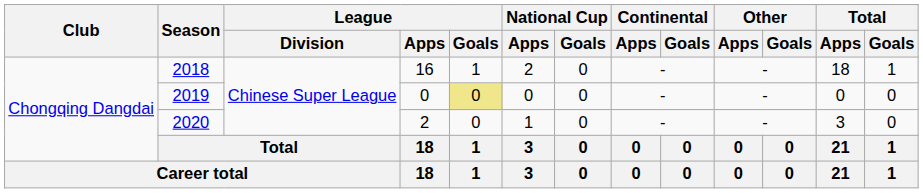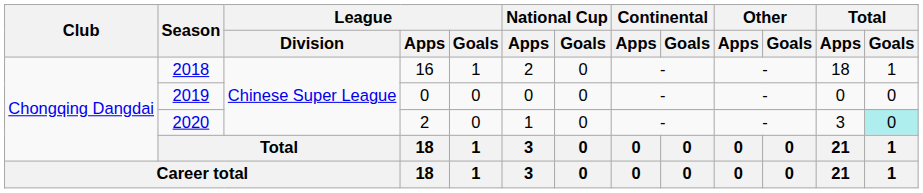2019 | League / Goals: khaki background -> no background
2020 | Total / Goals: no background -> paleturquoise background
